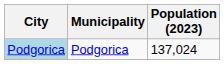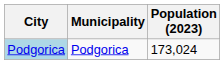row 2 | Population (2023): 137,024 -> 173,024
